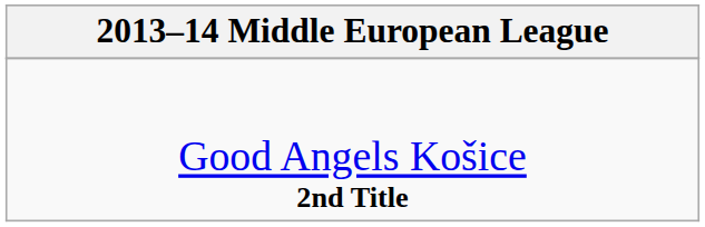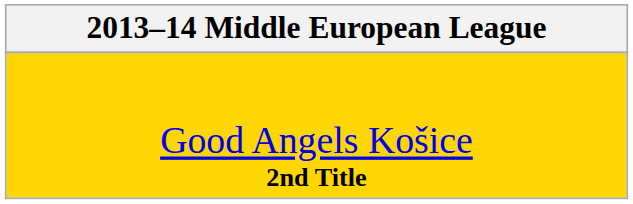row 2 | column 1: no background -> gold background
